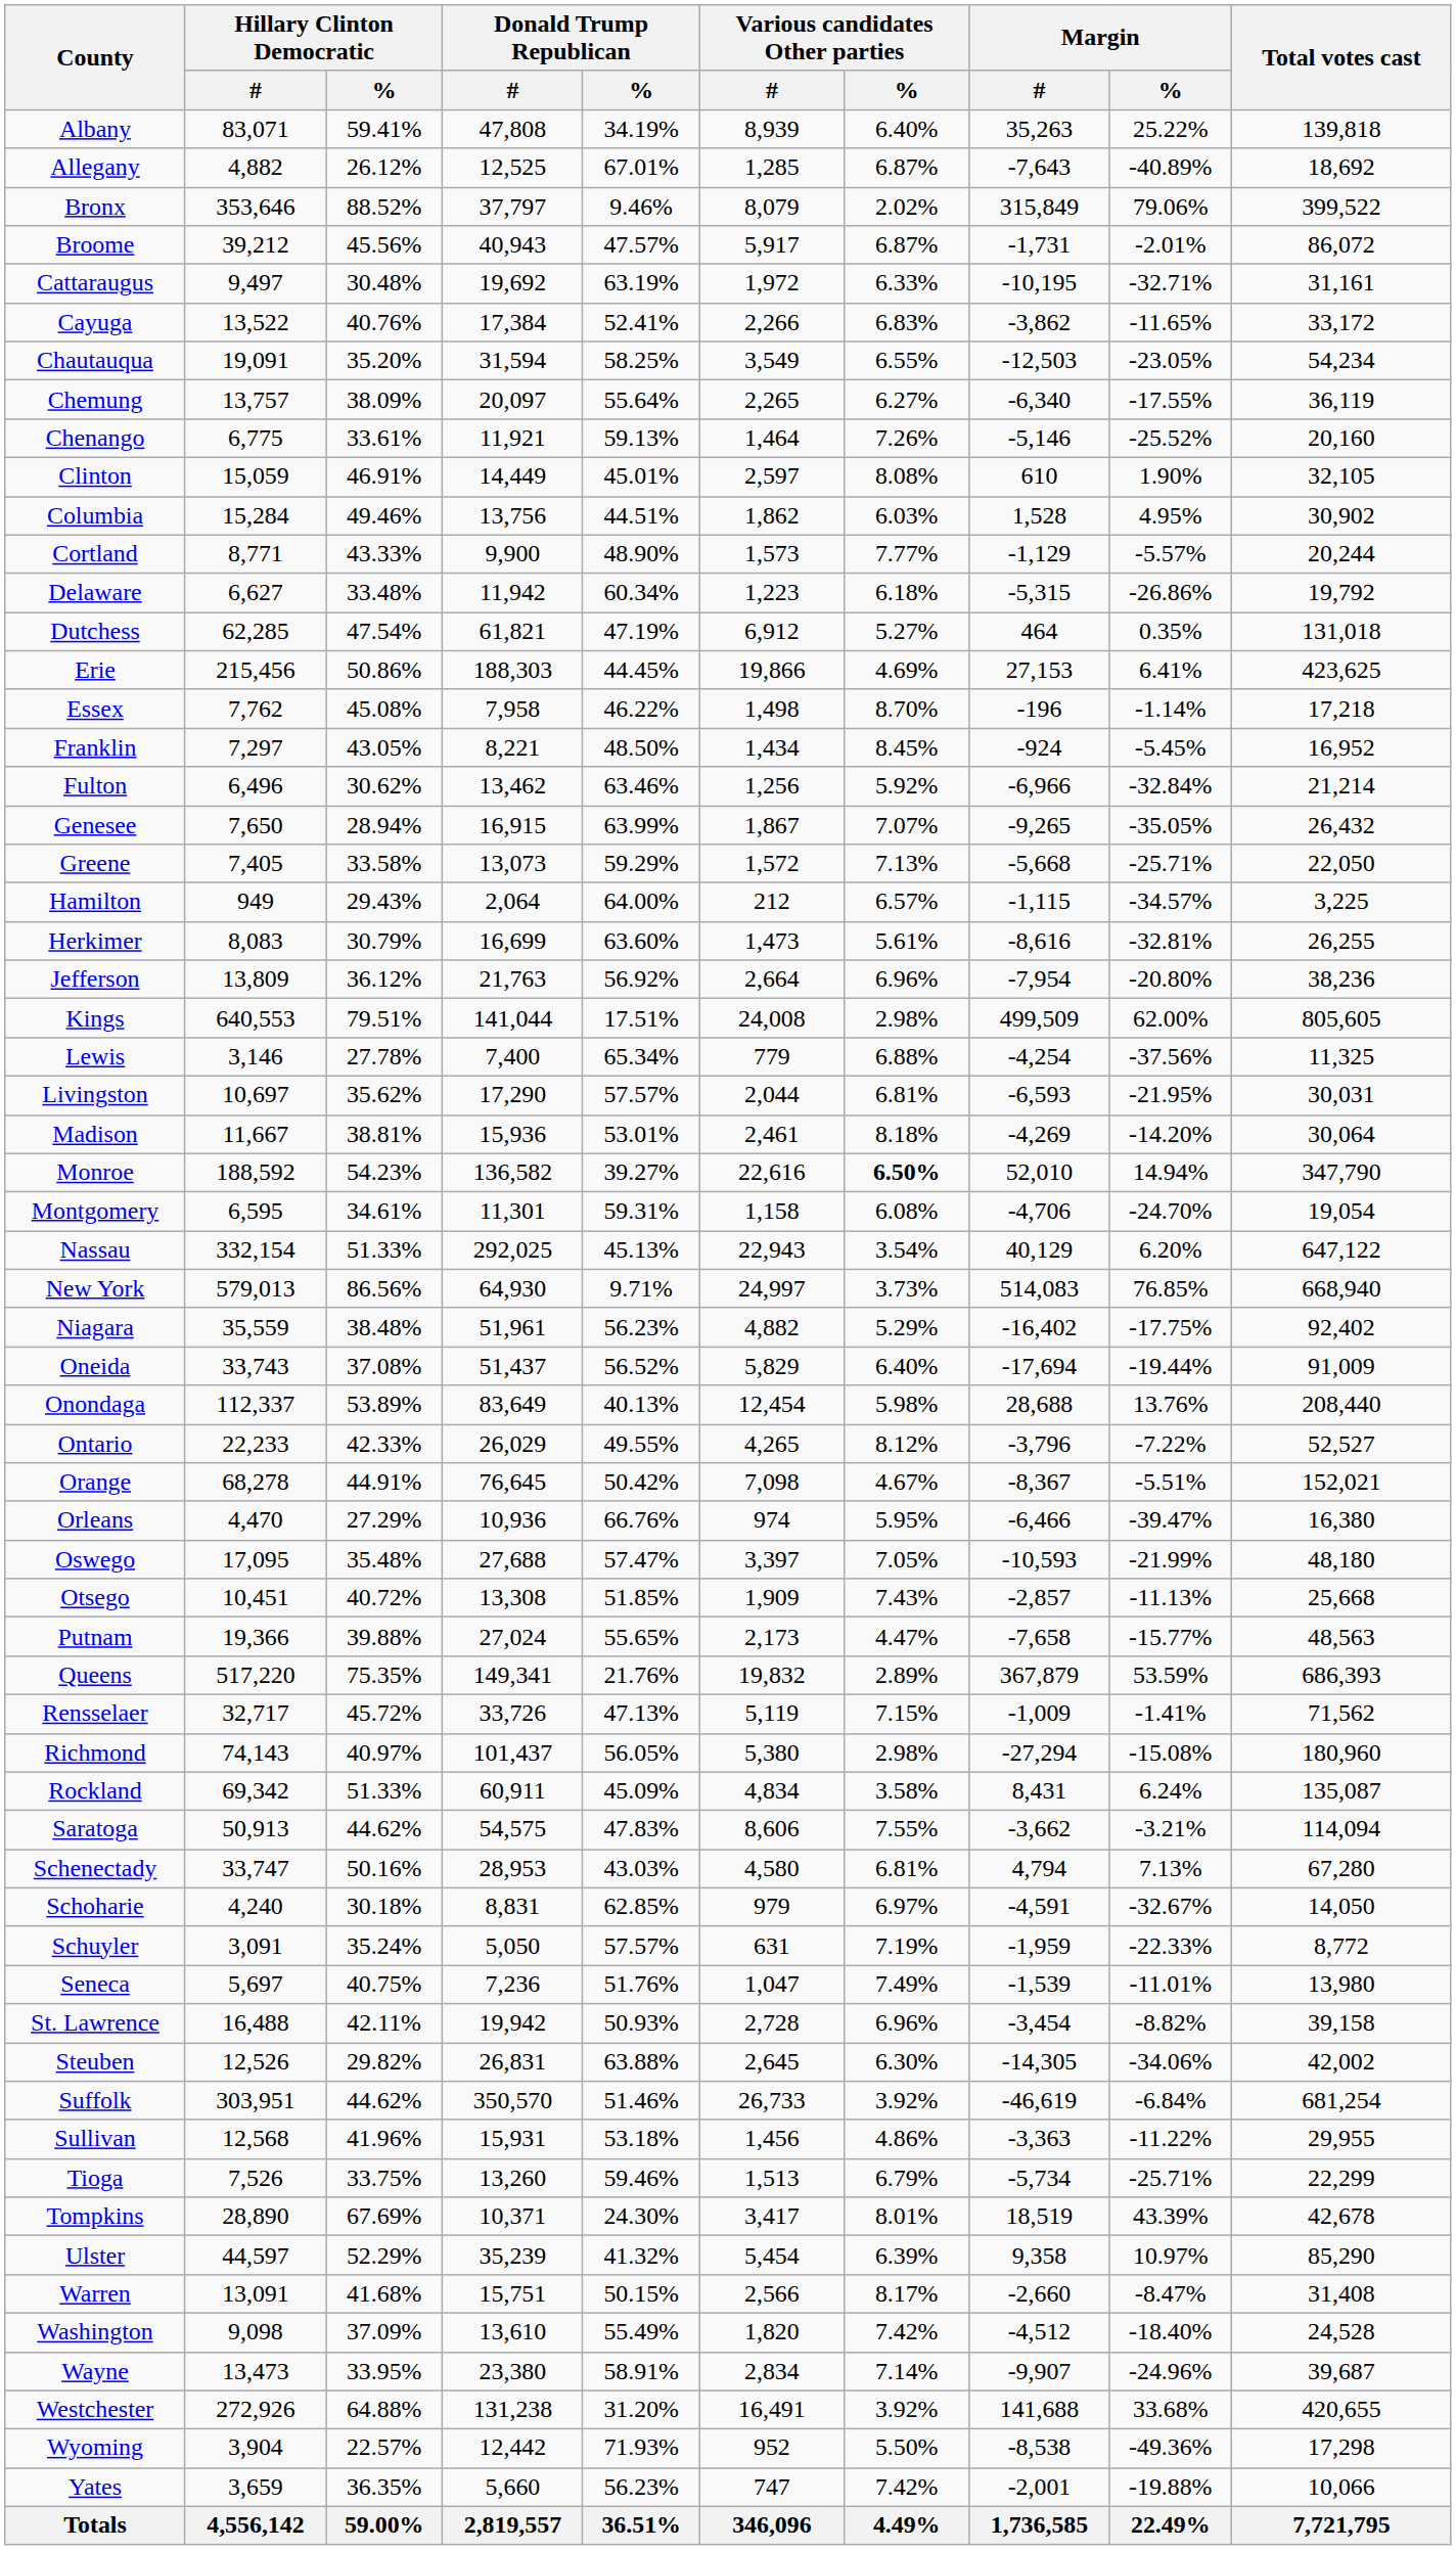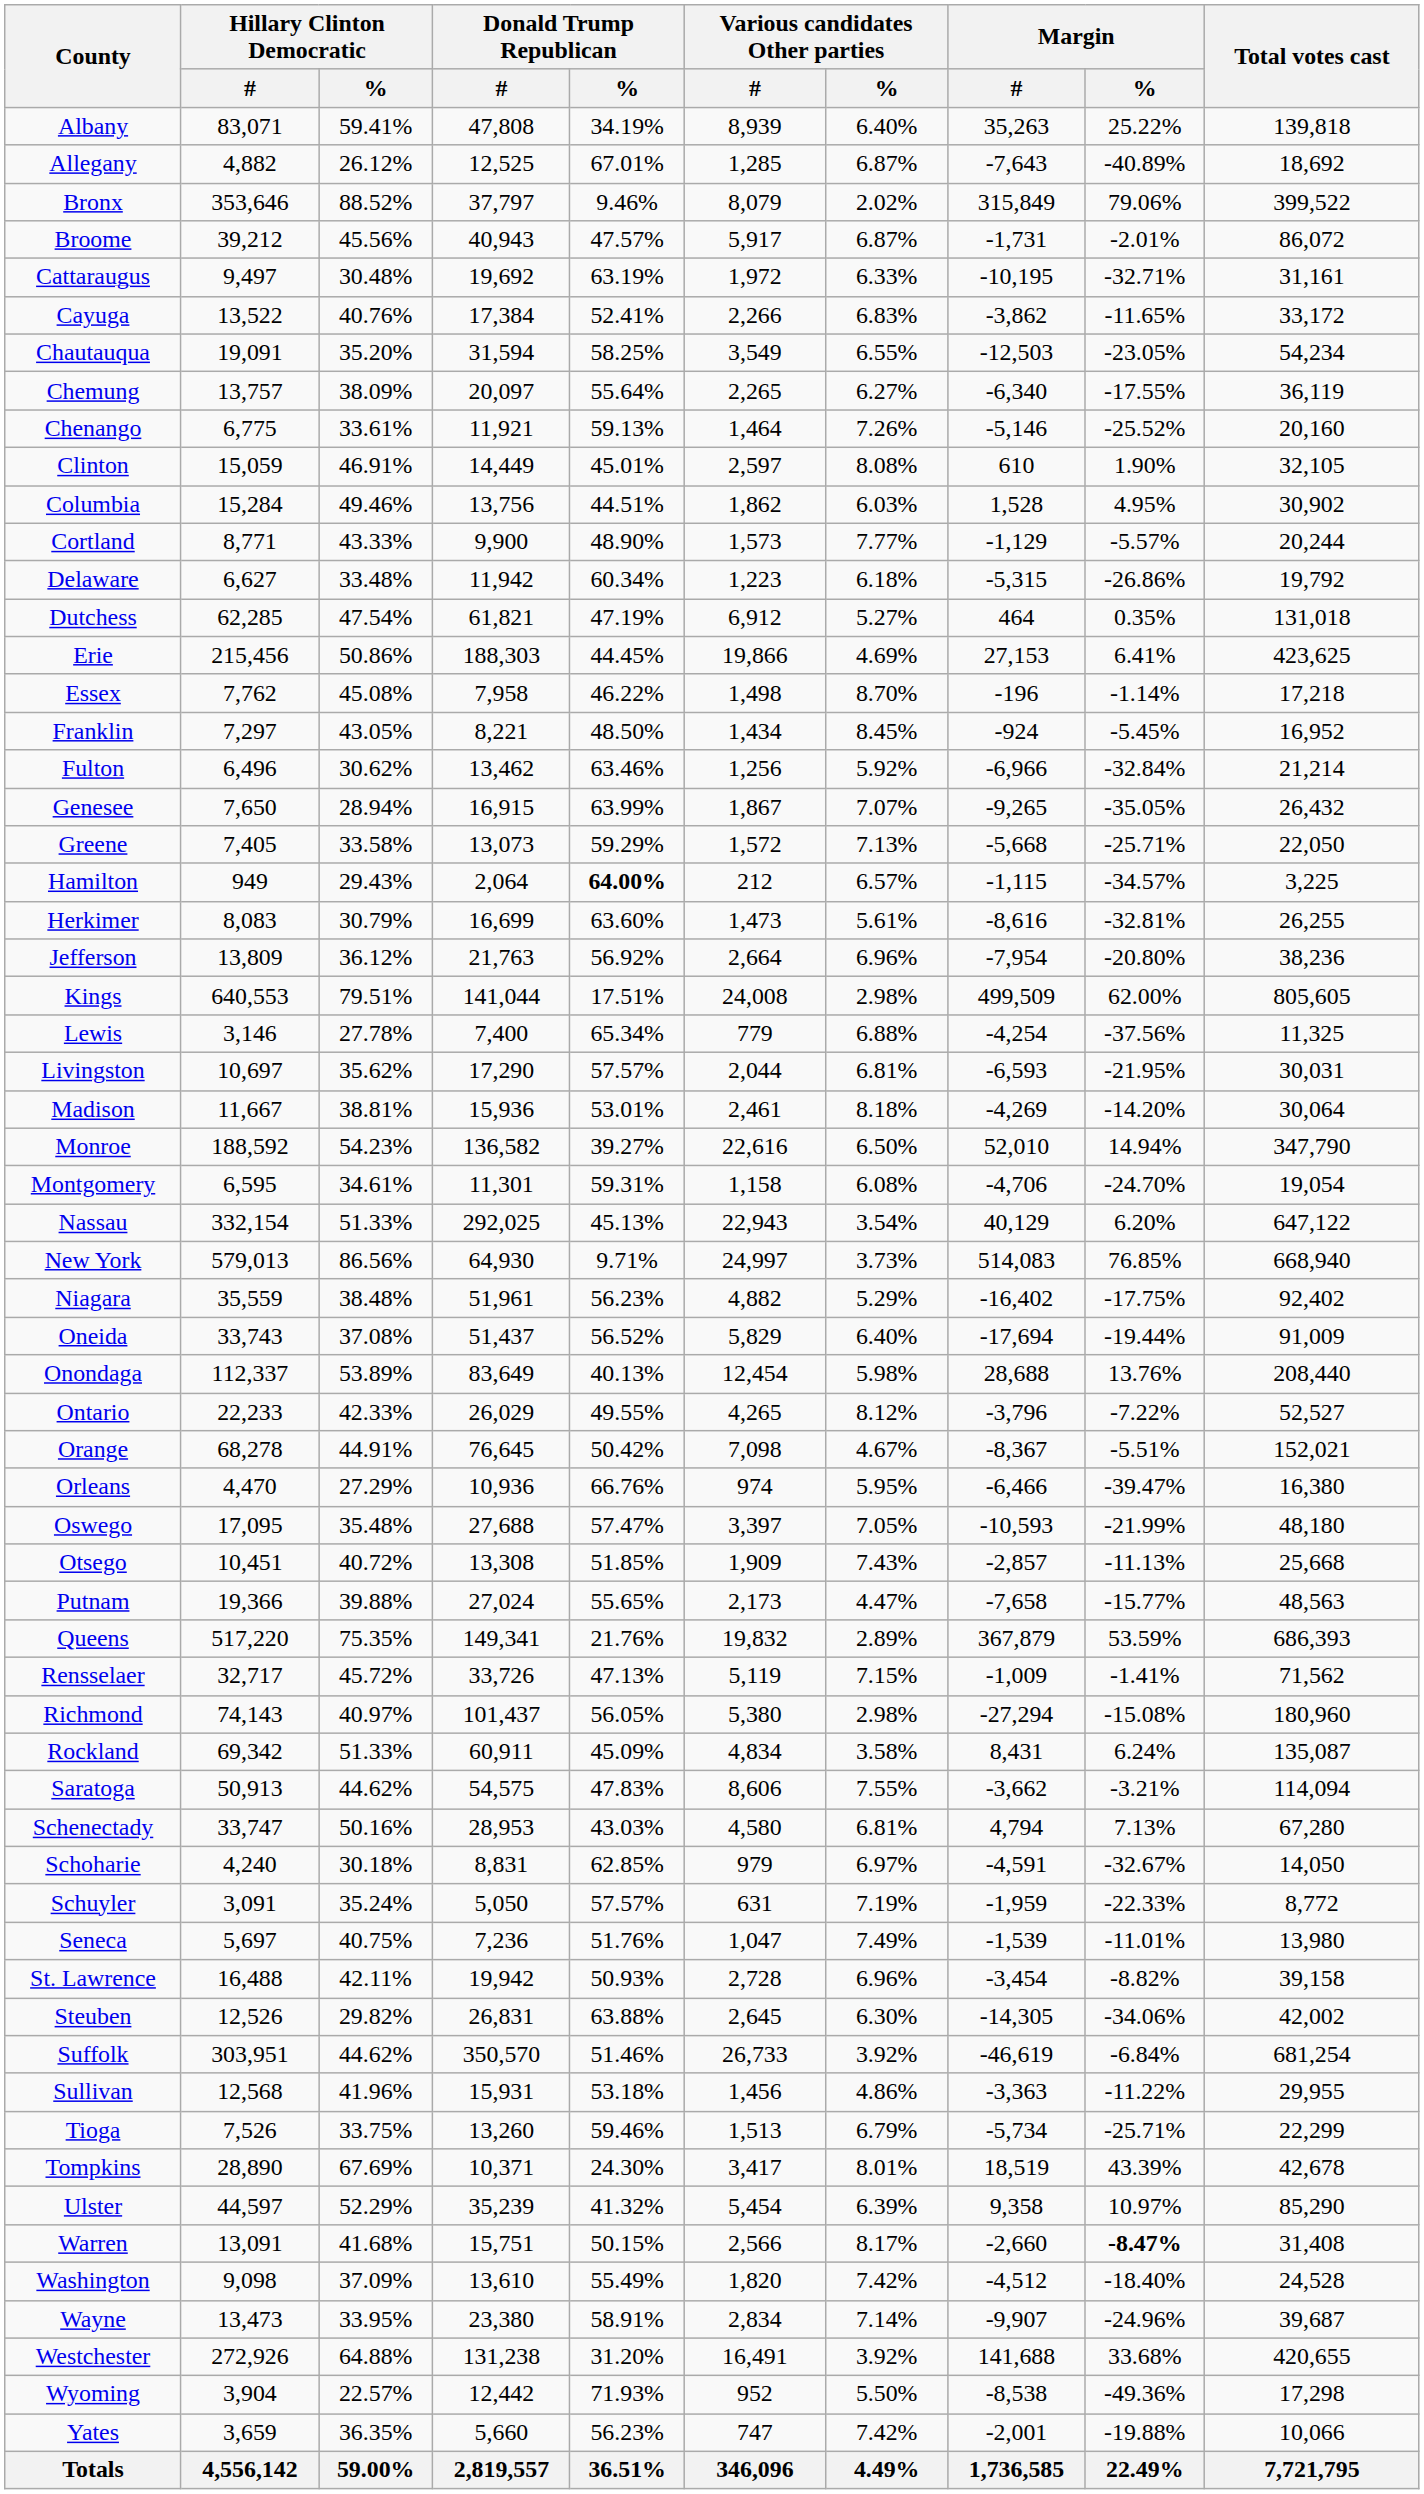Hamilton | Donald Trump Republican / %: normal -> bold
Monroe | Various candidates Other parties / %: bold -> normal
Warren | Margin / %: normal -> bold
